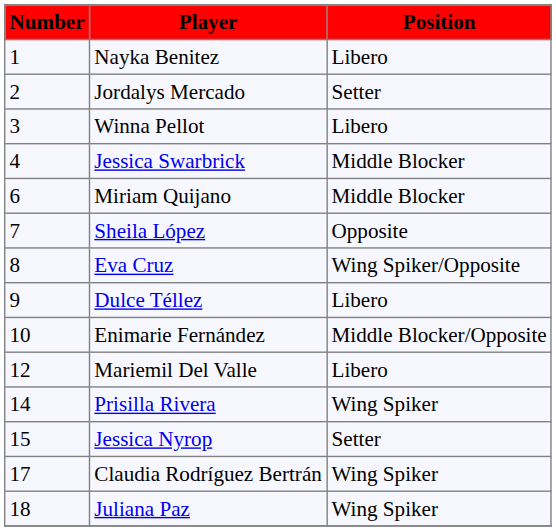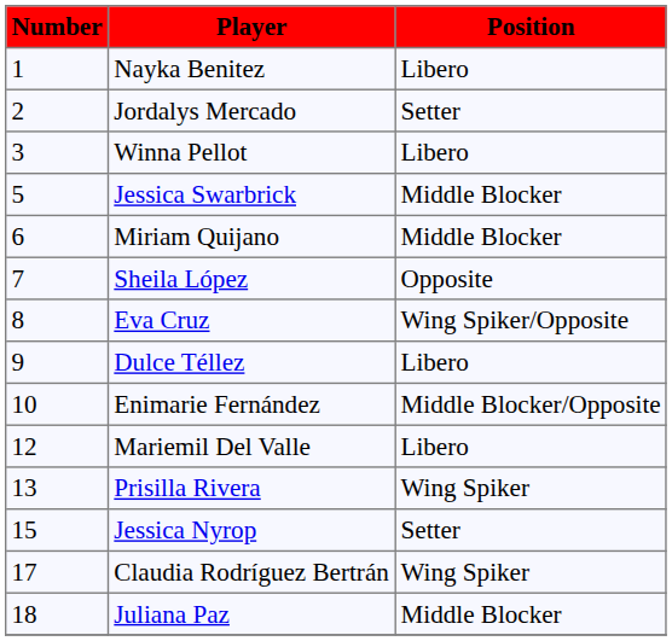Jessica Swarbrick | Number: 4 -> 5
Prisilla Rivera | Number: 14 -> 13
Juliana Paz | Position: Wing Spiker -> Middle Blocker
